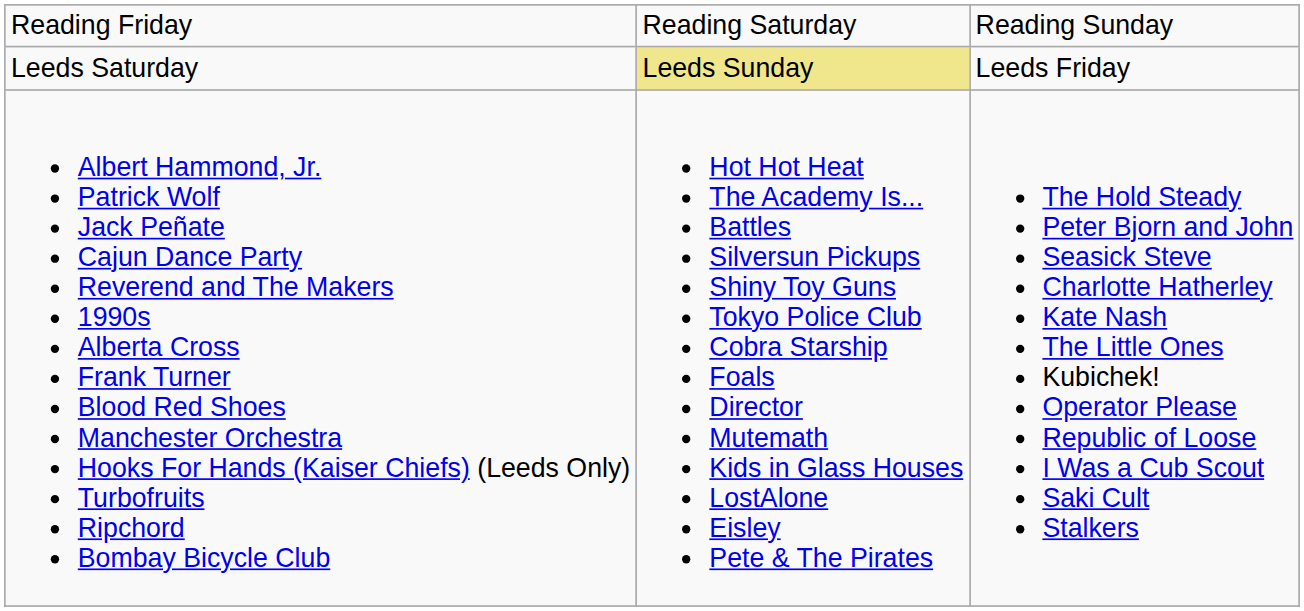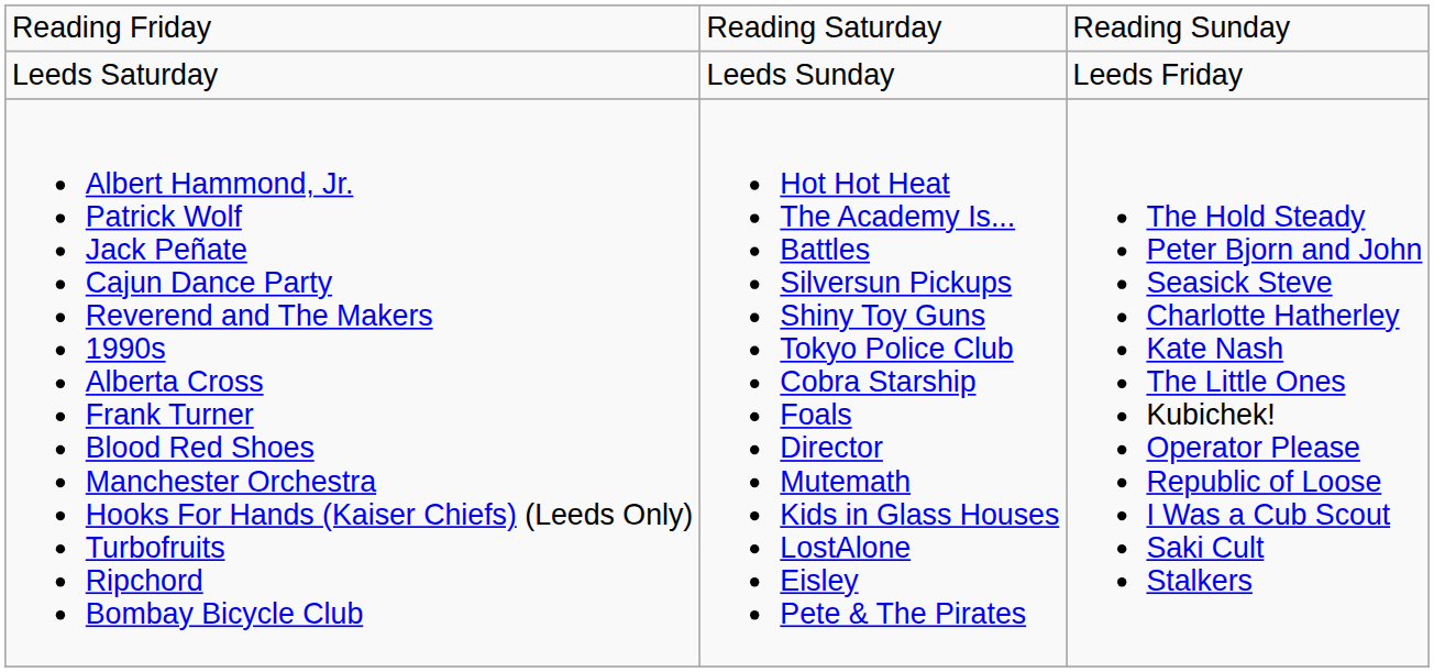Leeds Saturday | column 2: khaki background -> no background
